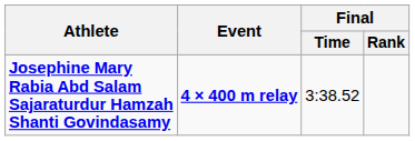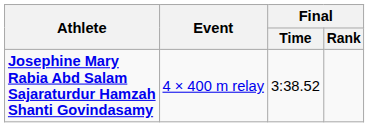row 3 | Event: bold -> normal
